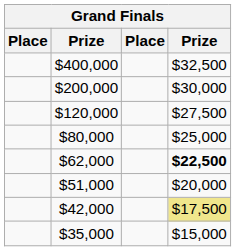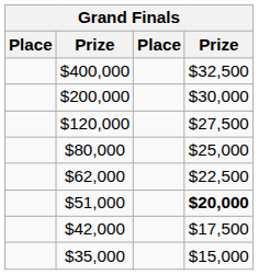$62,000 | column 4: bold -> normal
$51,000 | column 4: normal -> bold
$42,000 | column 4: khaki background -> no background
